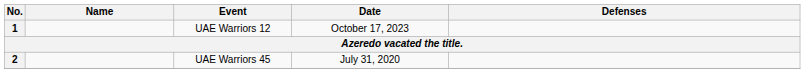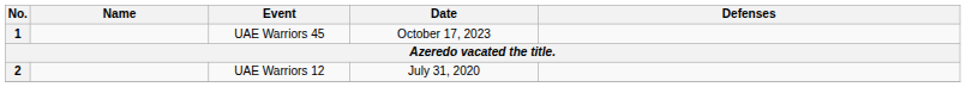1 | Event: UAE Warriors 12 -> UAE Warriors 45
2 | Event: UAE Warriors 45 -> UAE Warriors 12
